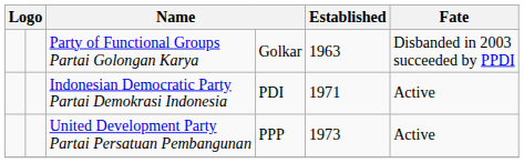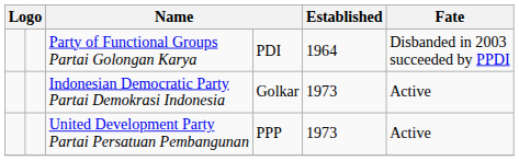Party of Functional Groups Partai Golongan Karya | column 4: Golkar -> PDI
Party of Functional Groups Partai Golongan Karya | Established: 1963 -> 1964
Indonesian Democratic Party Partai Demokrasi Indonesia | column 4: PDI -> Golkar
Indonesian Democratic Party Partai Demokrasi Indonesia | Established: 1971 -> 1973
